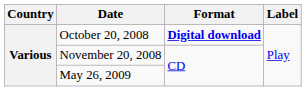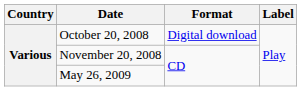October 20, 2008 | Format: bold -> normal
